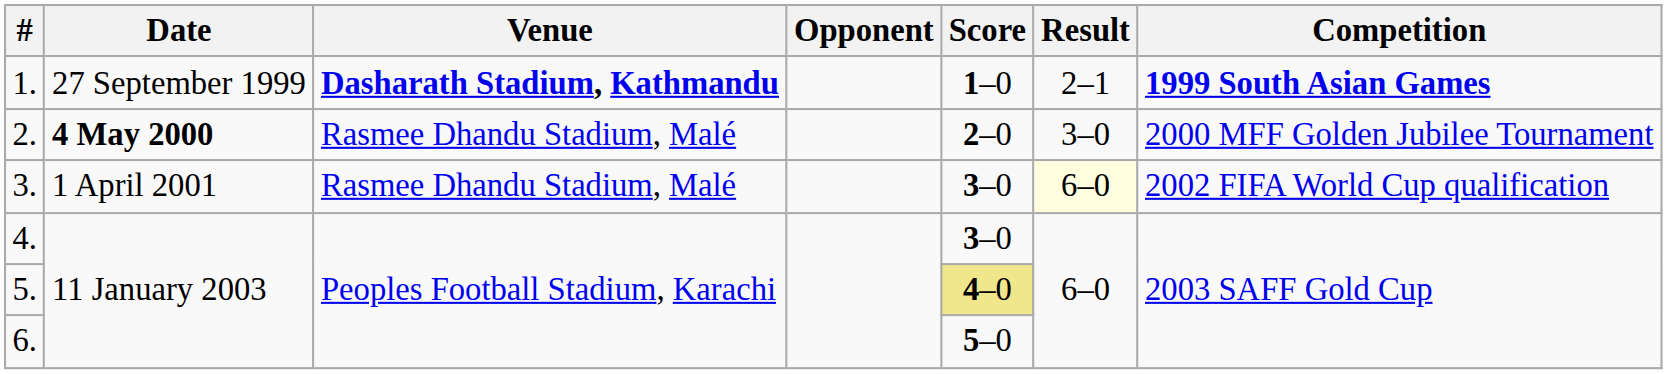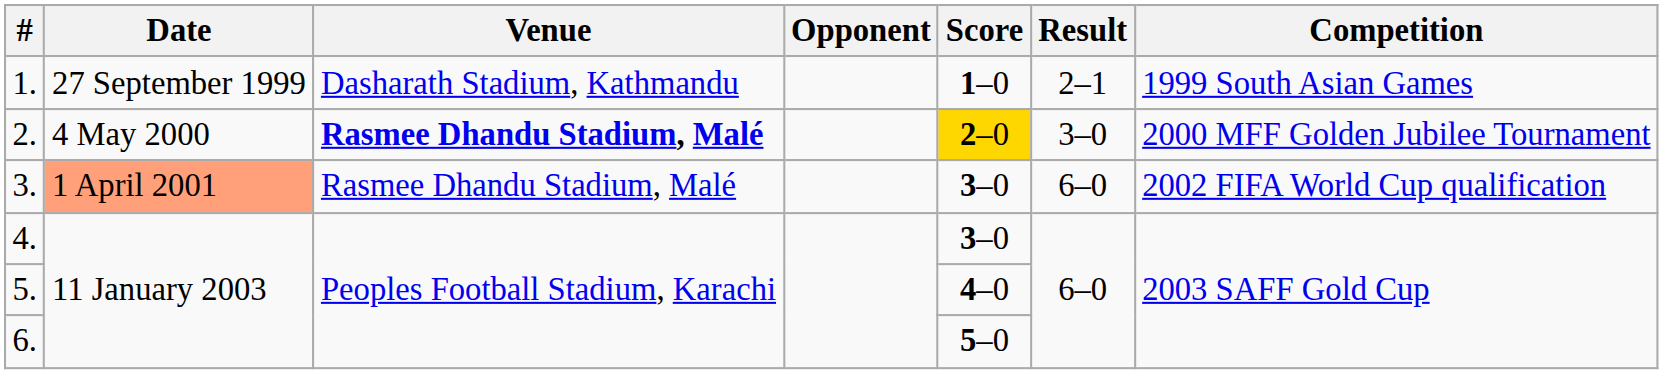1. | Venue: bold -> normal
1. | Competition: bold -> normal
2. | Date: bold -> normal
2. | Venue: normal -> bold
2. | Score: no background -> gold background
3. | Date: no background -> lightsalmon background
3. | Result: lightyellow background -> no background
5. | Score: khaki background -> no background
